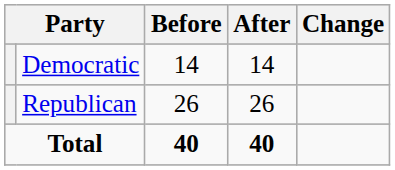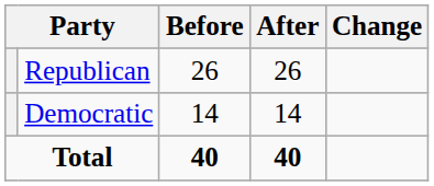rows swapped: Republican <-> Democratic
